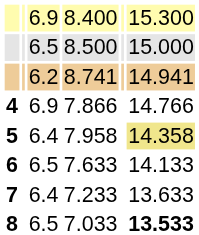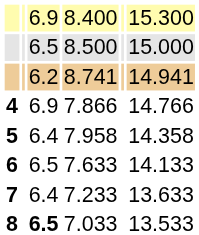7.958 | column 4: khaki background -> no background
7.033 | column 2: normal -> bold
7.033 | column 4: bold -> normal
